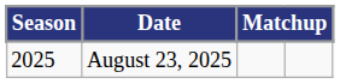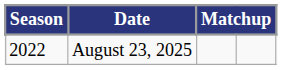August 23, 2025 | Season: 2025 -> 2022
